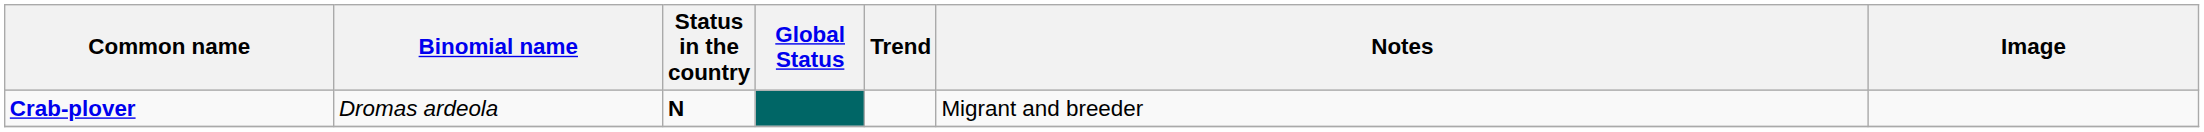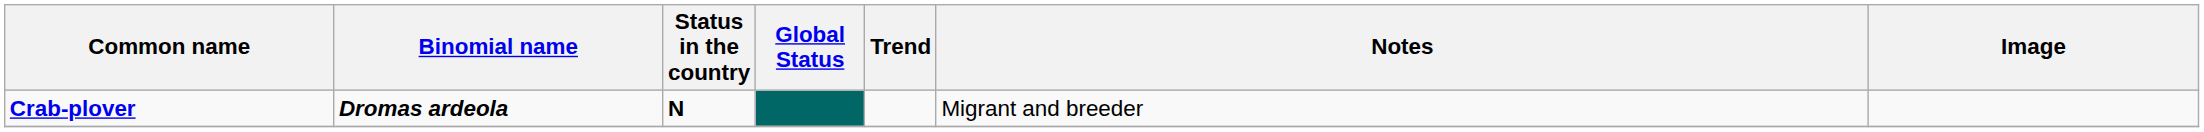Crab-plover | Binomial name: normal -> bold
